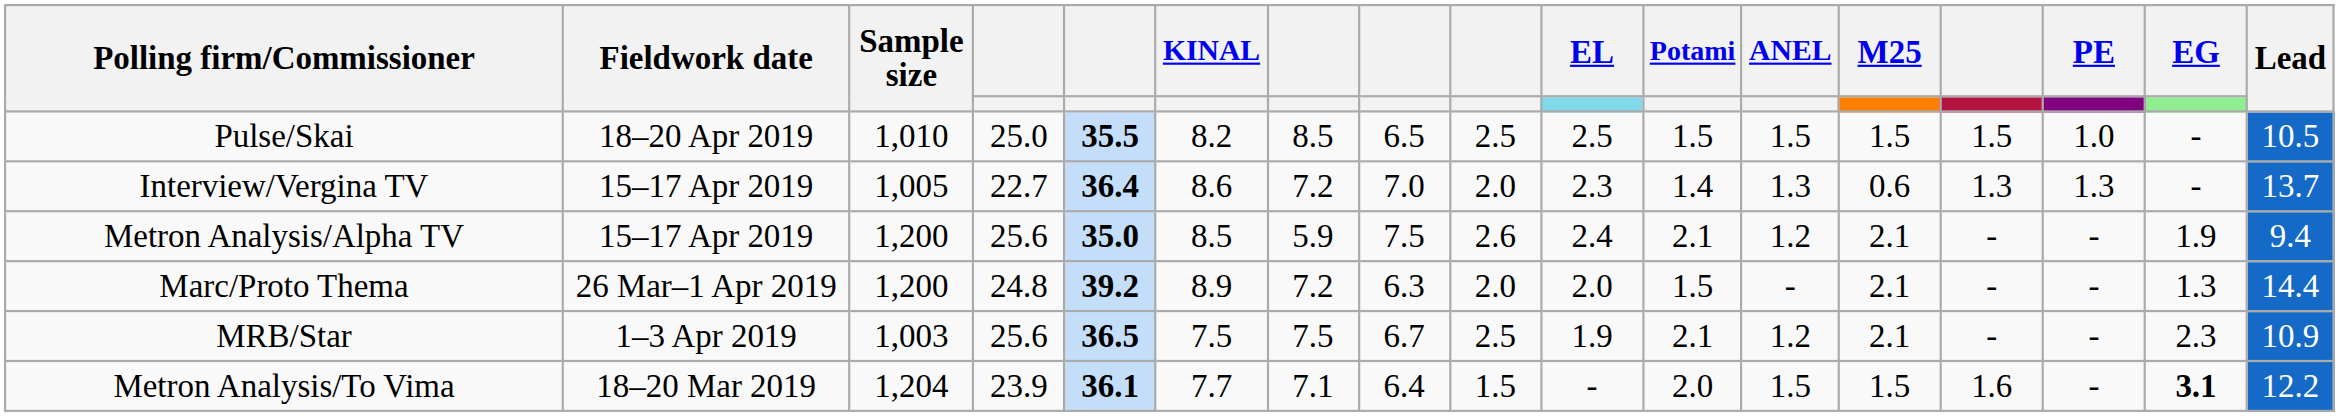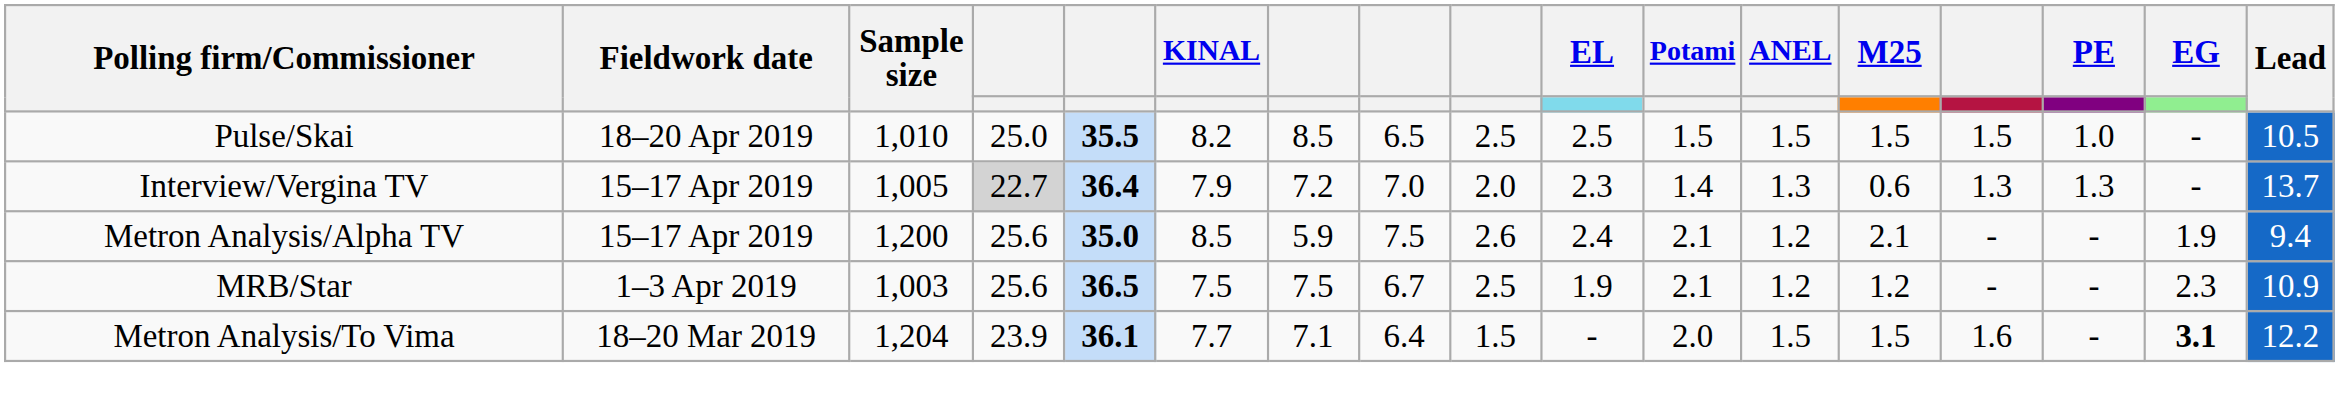Interview/Vergina TV | column 4: no background -> lightgrey background
Interview/Vergina TV | KINAL: 8.6 -> 7.9
- row: Marc/Proto Thema | 26 Mar–1 Apr 2019 | 1,200 | 24.8 | 39.2 | 8.9 | 7.2 | 6.3 | 2.0 | 2.0 | 1.5 | - | 2.1 | - | - | 1.3 | 14.4
MRB/Star | M25: 2.1 -> 1.2
